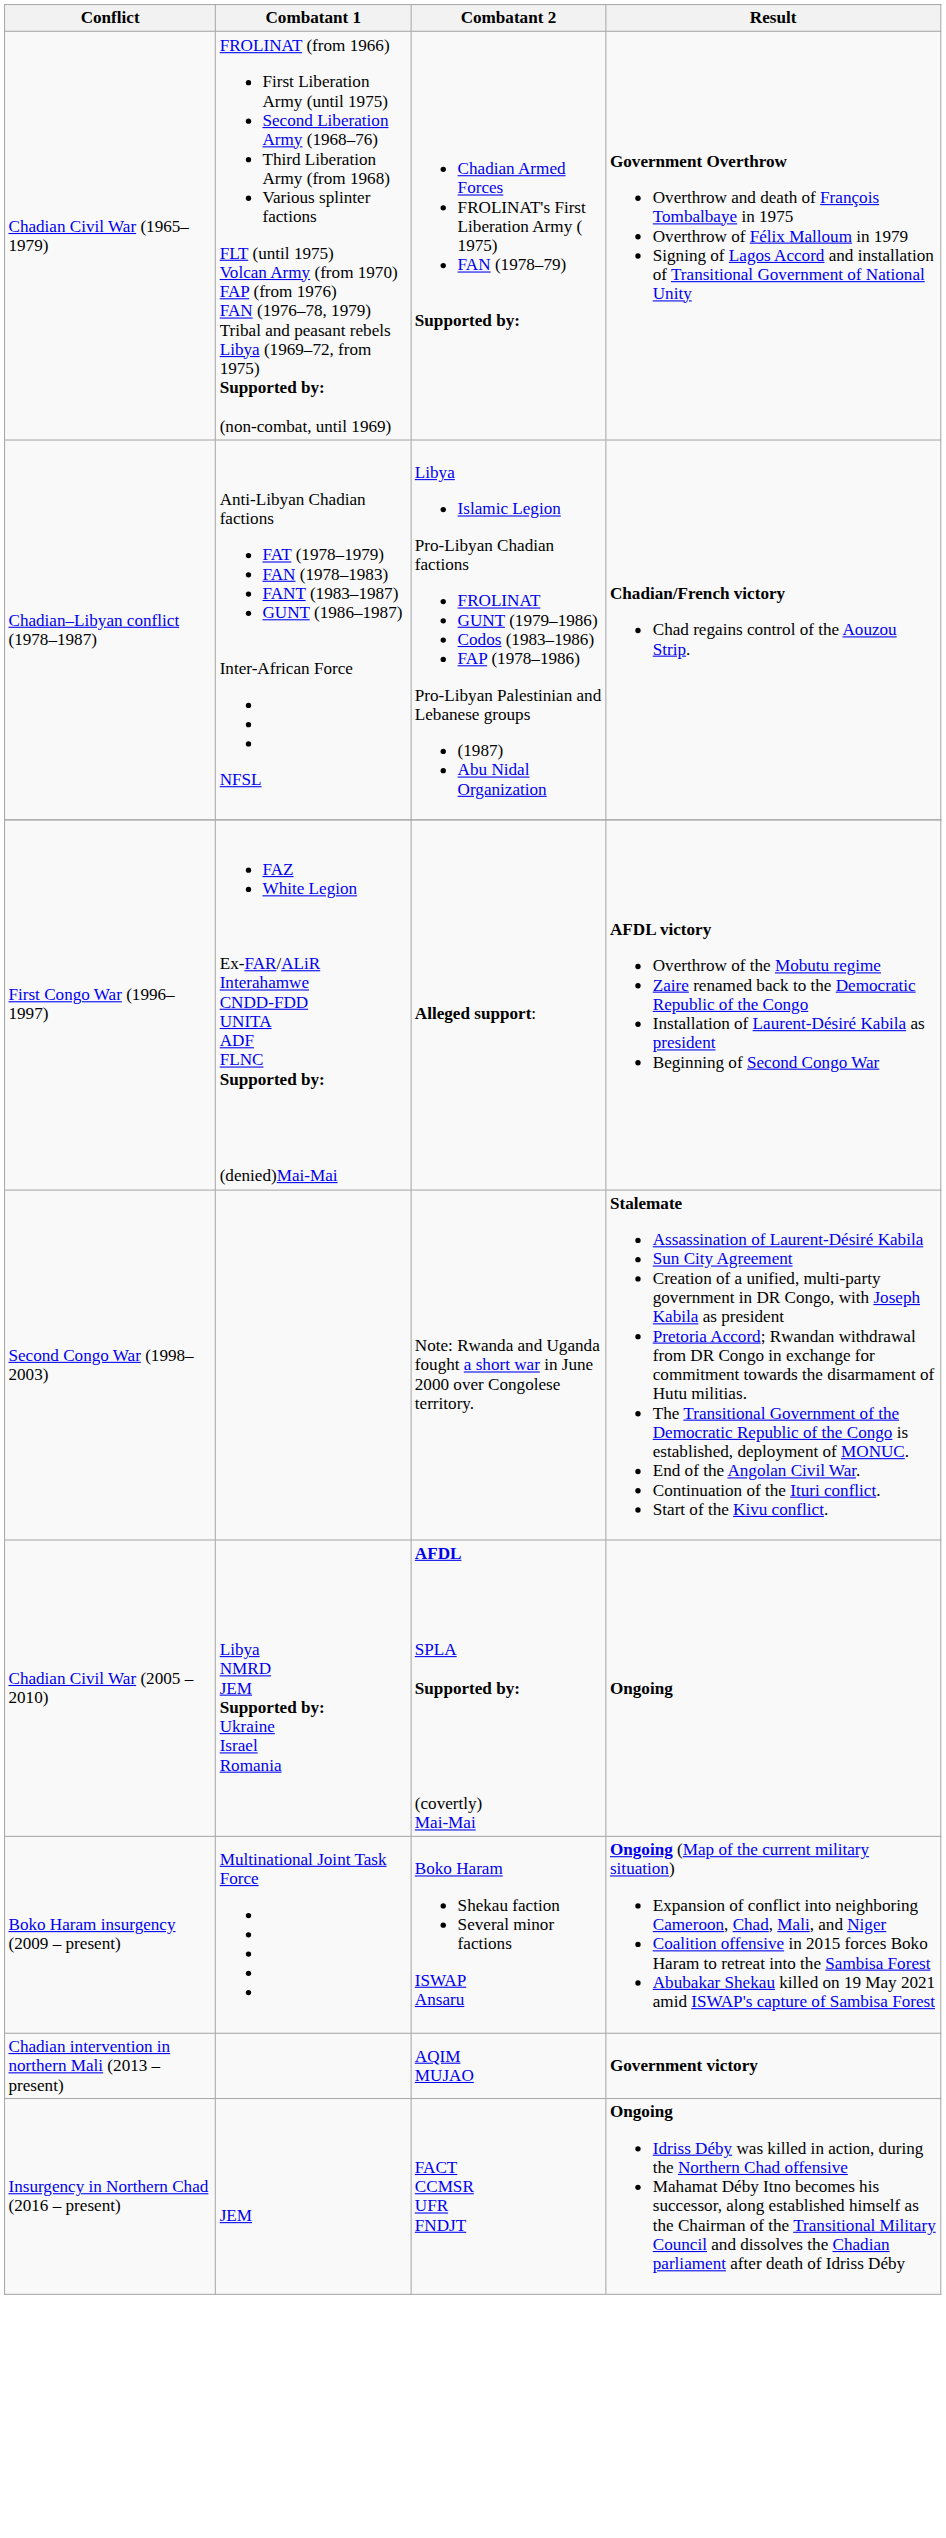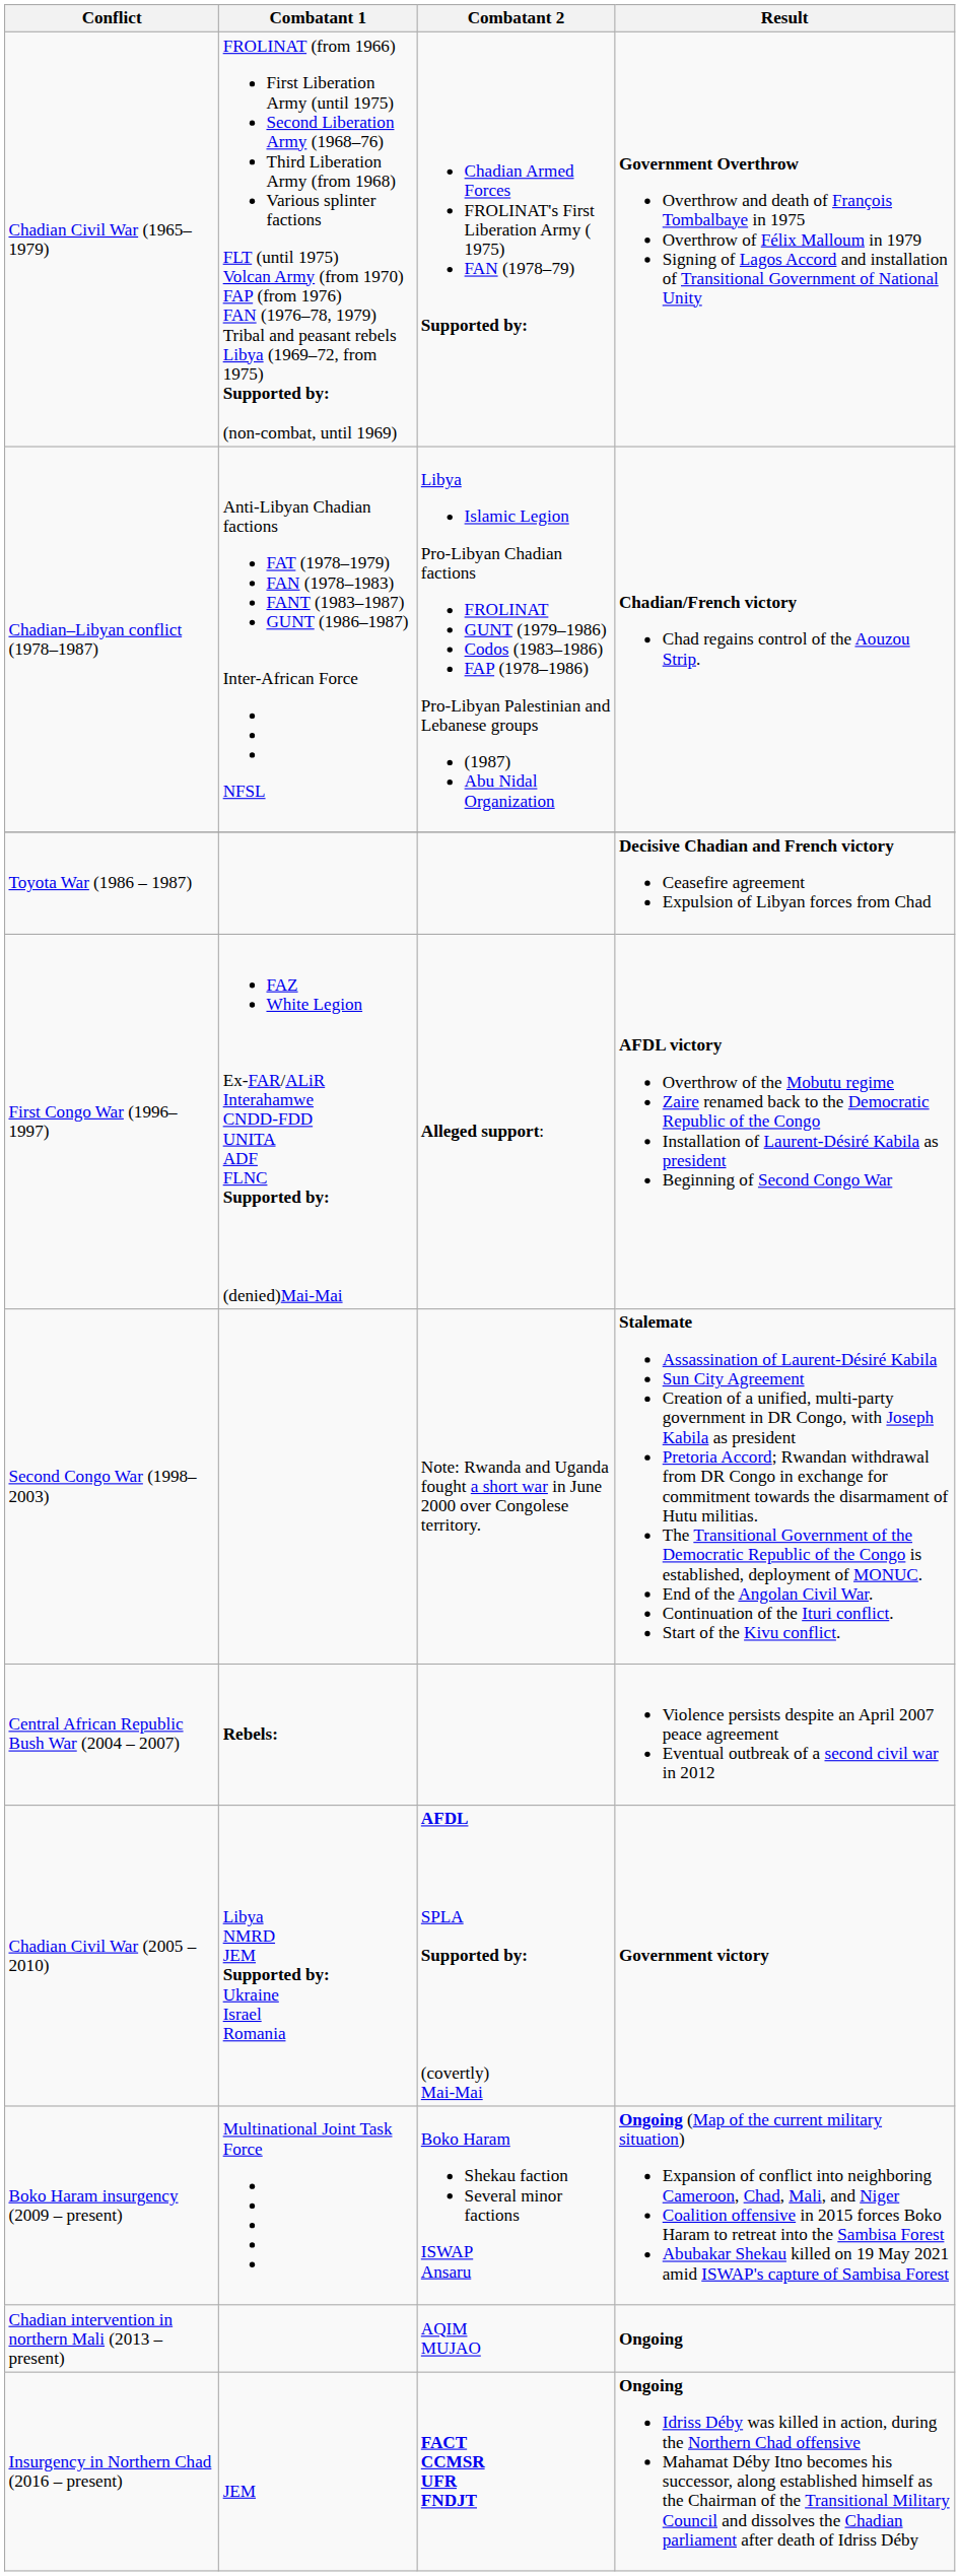+ row: Toyota War (1986 – 1987) | Decisive Chadian and French victory Ceasefire agreement Expulsion of Libyan forces from Chad
+ row: Central African Republic Bush War (2004 – 2007) | Rebels: | Violence persists despite an April 2007 peace agreement Eventual outbreak of a second civil war in 2012
Chadian Civil War (2005 – 2010) | Result: Ongoing -> Government victory
Chadian intervention in northern Mali (2013 – present) | Result: Government victory -> Ongoing
Insurgency in Northern Chad (2016 – present) | Combatant 2: normal -> bold
